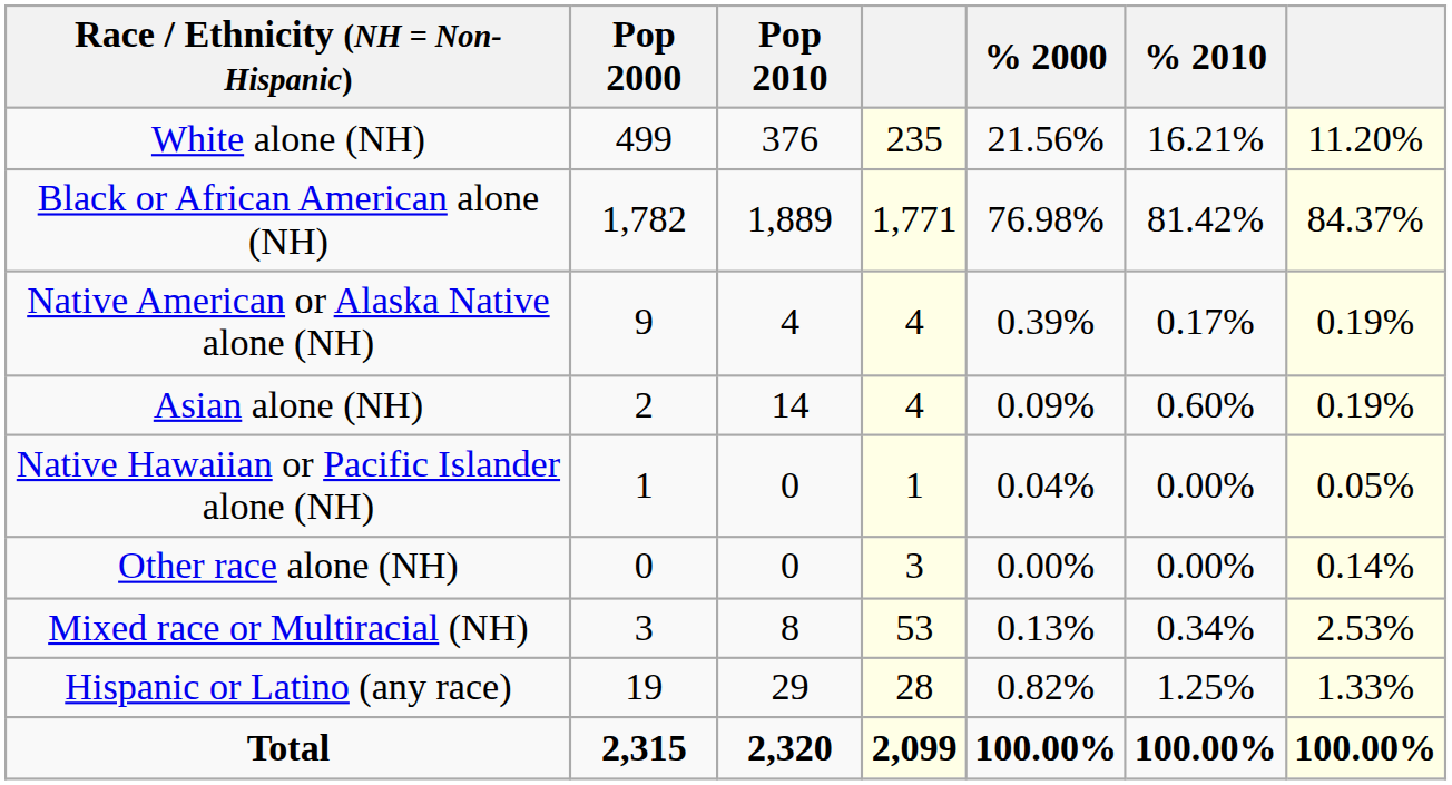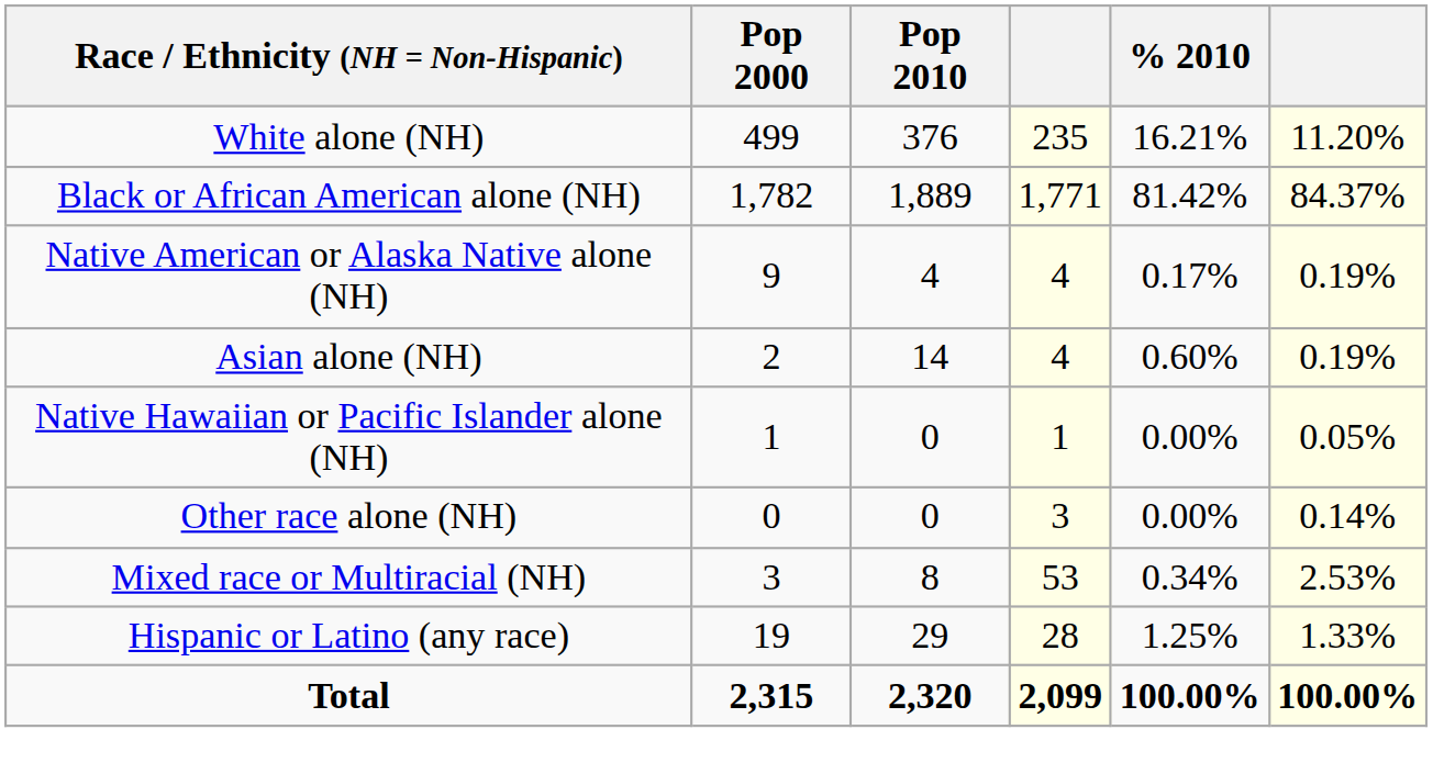- column: % 2000 | 21.56% | 76.98% | 0.39% | 0.09% | 0.04% | 0.00% | 0.13% | 0.82% | 100.00%
